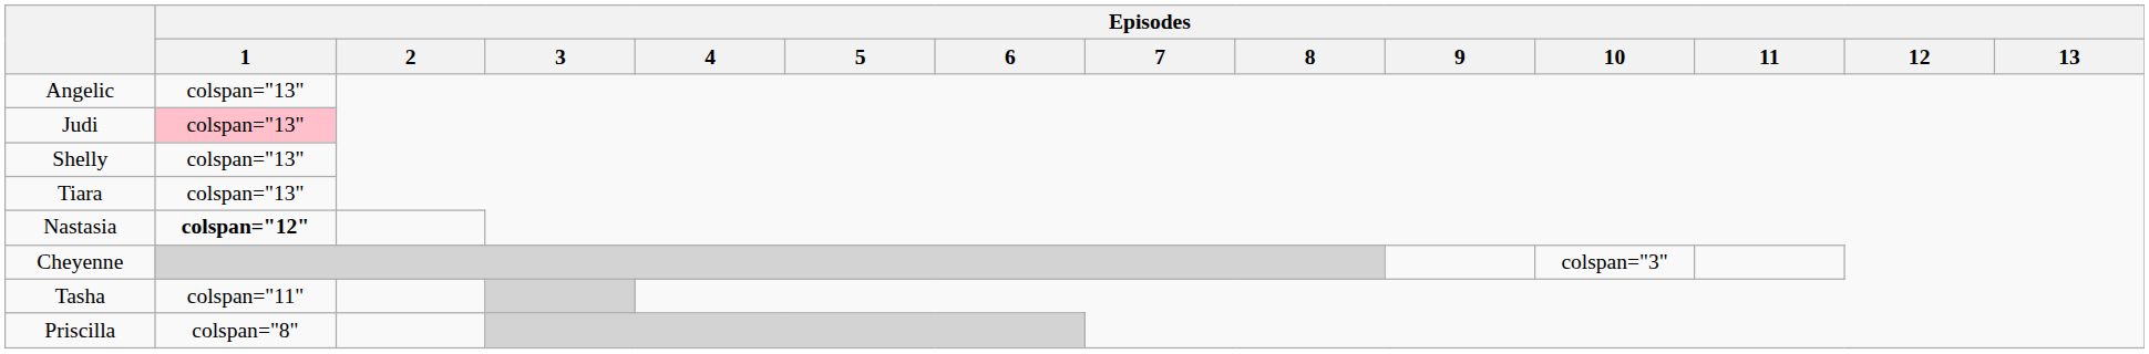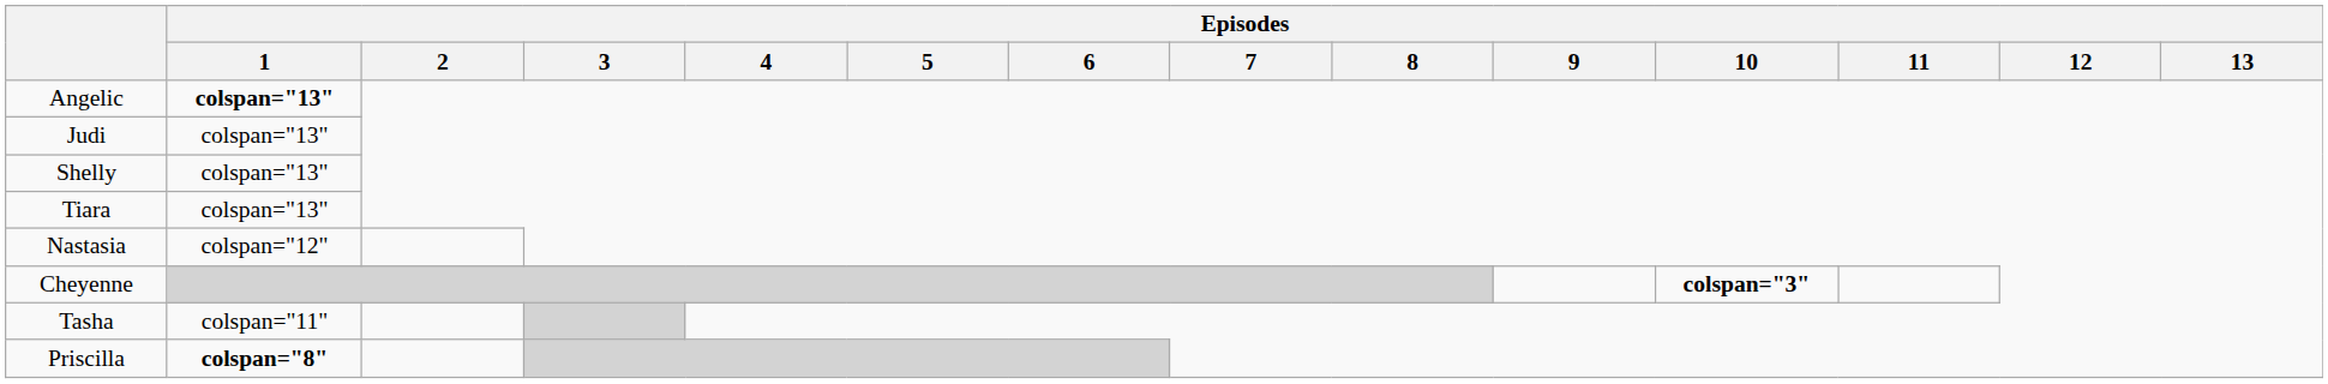Angelic | Episodes / 1: normal -> bold
Judi | Episodes / 1: pink background -> no background
Nastasia | Episodes / 1: bold -> normal
Cheyenne | Episodes / 10: normal -> bold
Priscilla | Episodes / 1: normal -> bold
